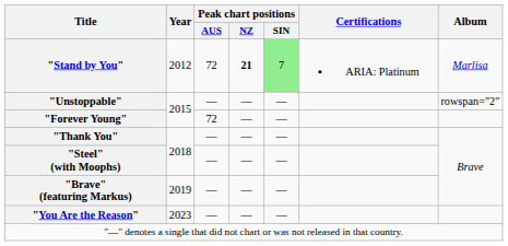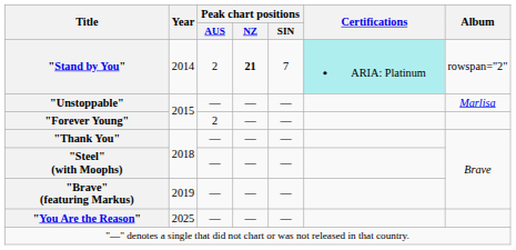"Stand by You" | Year: 2012 -> 2014
"Stand by You" | Peak chart positions / AUS: 72 -> 2
"Stand by You" | Peak chart positions / SIN: lightgreen background -> no background
"Stand by You" | Certifications: no background -> paleturquoise background
"Stand by You" | Album: Marlisa -> rowspan="2"
"Unstoppable" | Album: rowspan="2" -> Marlisa
"Forever Young" | Peak chart positions / AUS: 72 -> 2
"You Are the Reason" | Year: 2023 -> 2025
